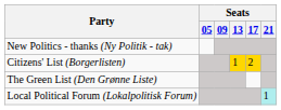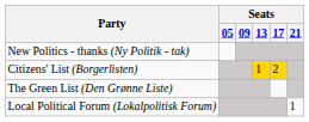Local Political Forum (Lokalpolitisk Forum) | Seats / 21: paleturquoise background -> no background
